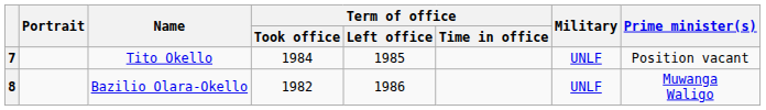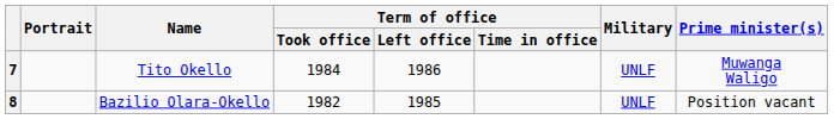7 | Term of office / Left office: 1985 -> 1986
7 | Prime minister(s): Position vacant -> Muwanga Waligo
8 | Term of office / Left office: 1986 -> 1985
8 | Prime minister(s): Muwanga Waligo -> Position vacant
